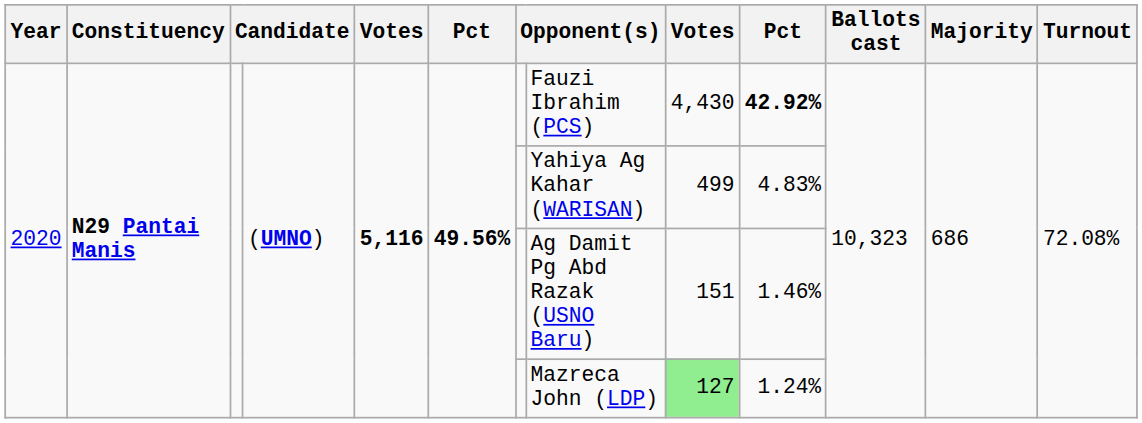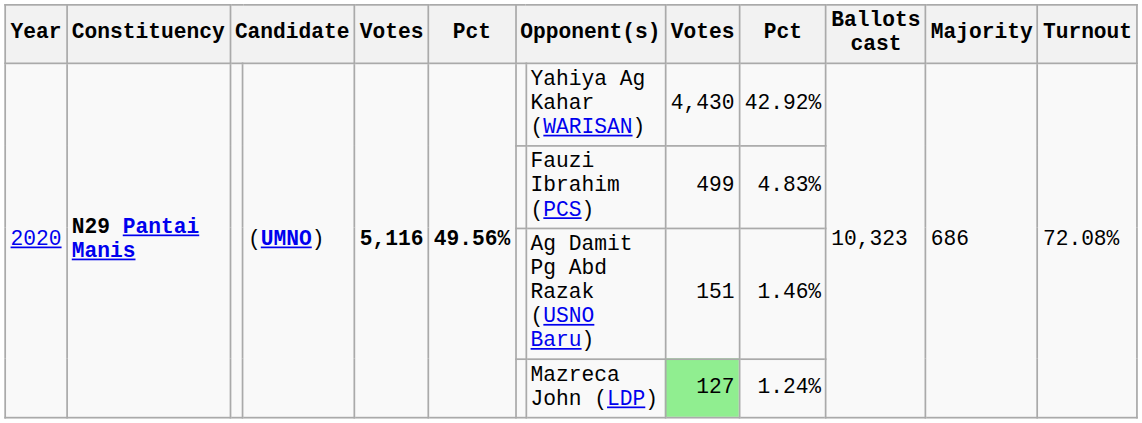row 2 | column 8: Fauzi Ibrahim (PCS) -> Yahiya Ag Kahar (WARISAN)
row 2 | column 10: bold -> normal
row 3 | column 8: Yahiya Ag Kahar (WARISAN) -> Fauzi Ibrahim (PCS)
